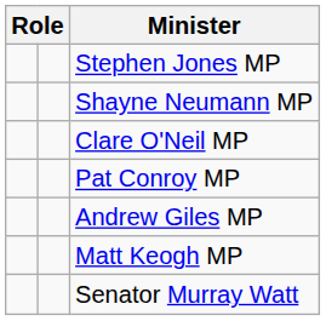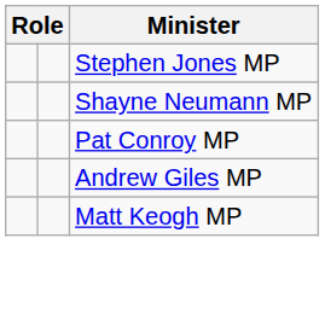- row: Clare O'Neil MP
- row: Senator Murray Watt
